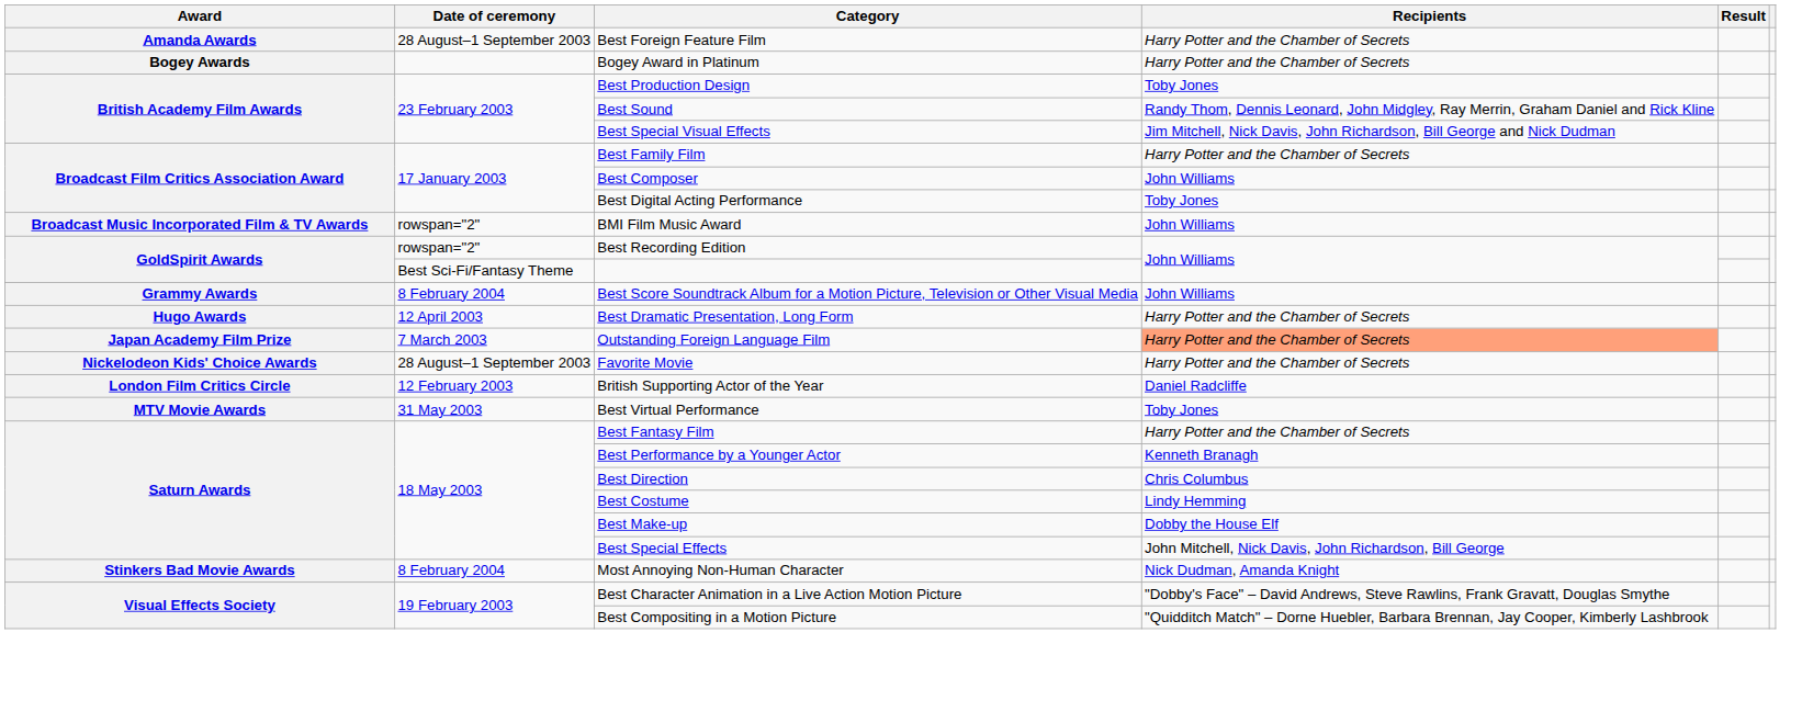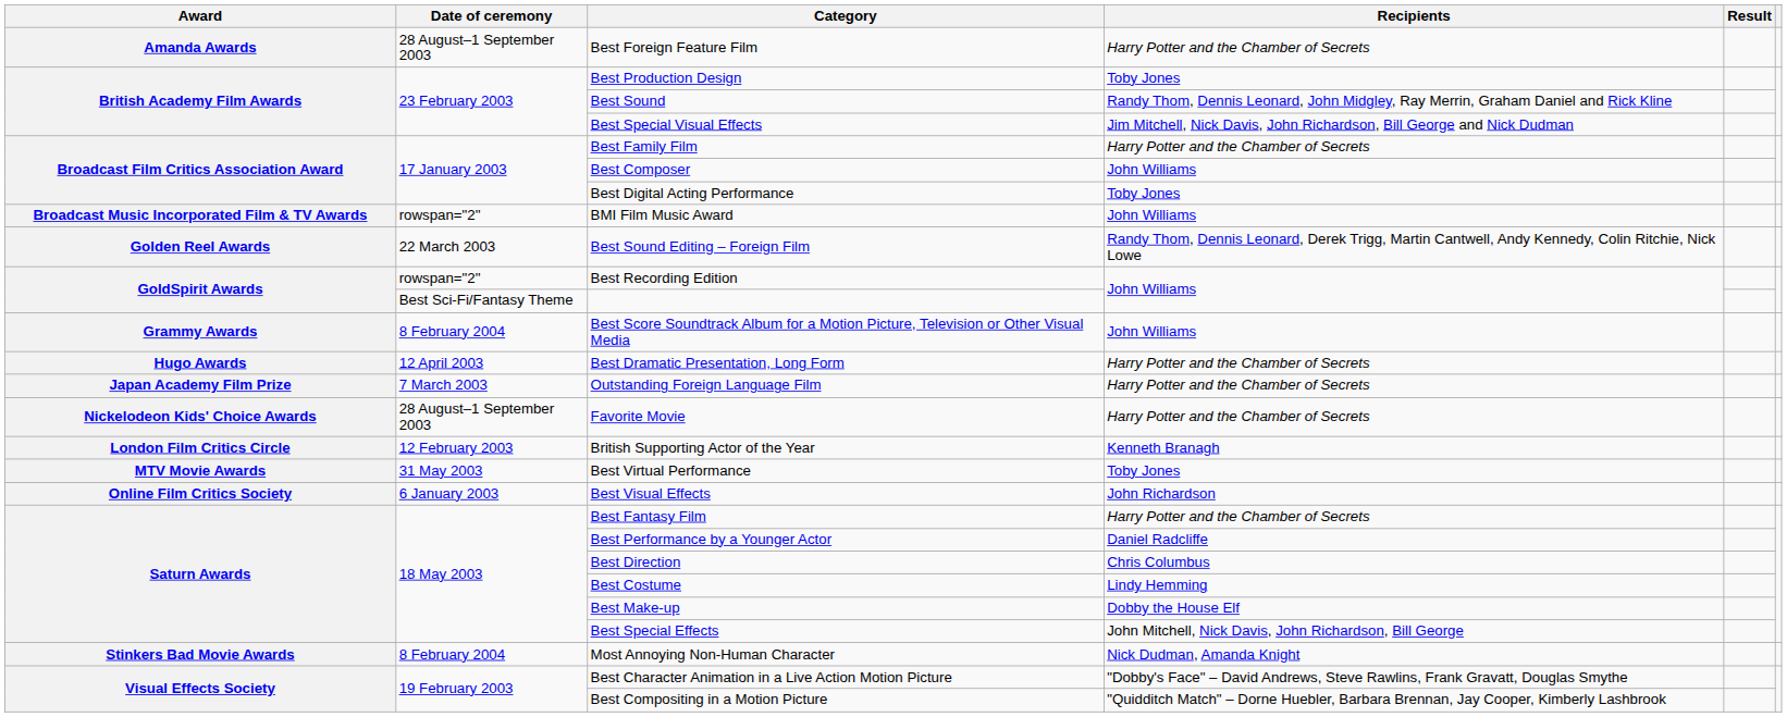- row: Bogey Awards | Bogey Award in Platinum | Harry Potter and the Chamber of Secrets
+ row: Golden Reel Awards | 22 March 2003 | Best Sound Editing – Foreign Film | Randy Thom, Dennis Leonard, Derek Trigg, Martin Cantwell, Andy Kennedy, Colin Ritchie, Nick Lowe
Outstanding Foreign Language Film | Recipients: lightsalmon background -> no background
British Supporting Actor of the Year | Recipients: Daniel Radcliffe -> Kenneth Branagh
+ row: Online Film Critics Society | 6 January 2003 | Best Visual Effects | John Richardson
Best Performance by a Younger Actor | Recipients: Kenneth Branagh -> Daniel Radcliffe
